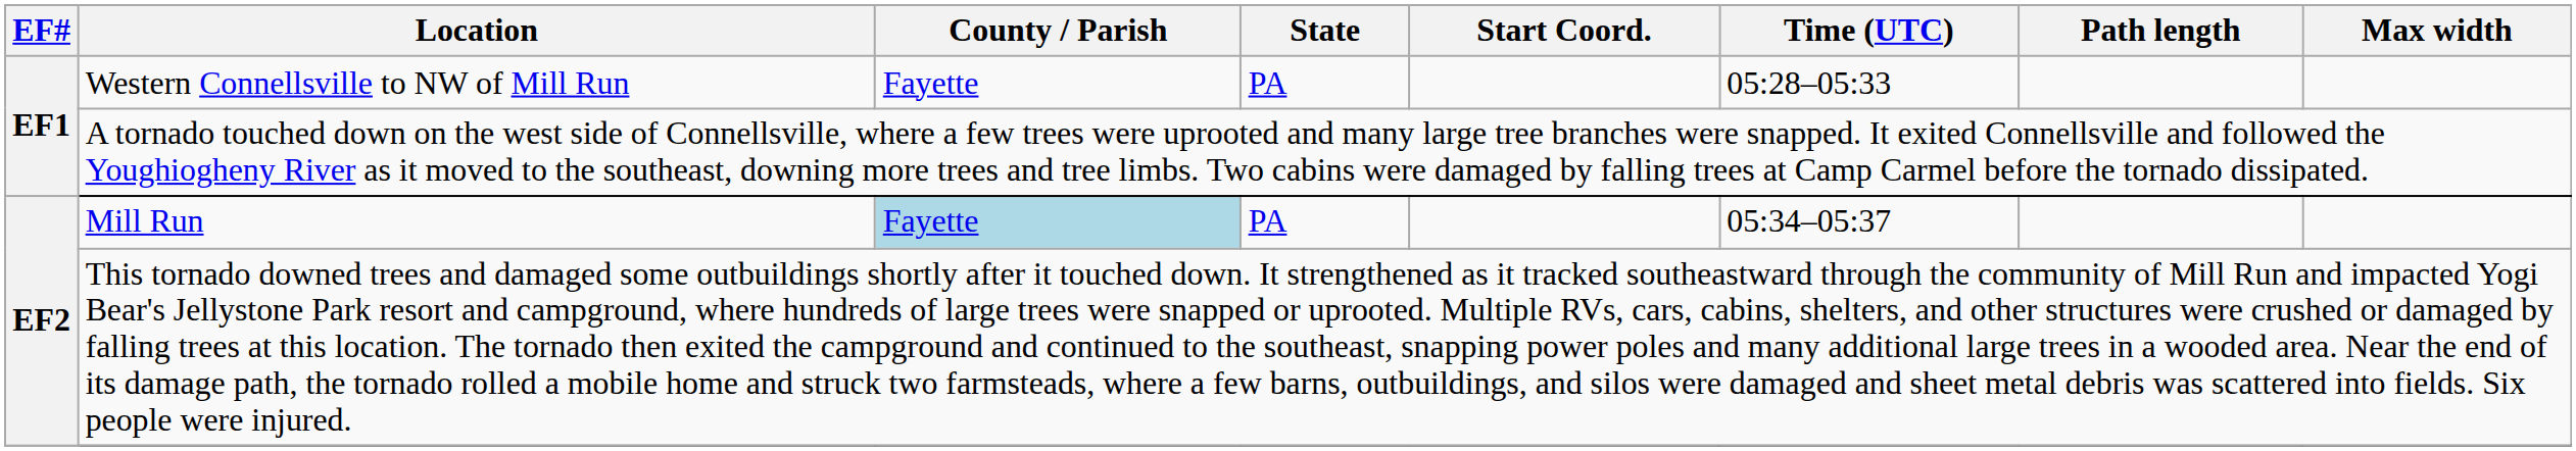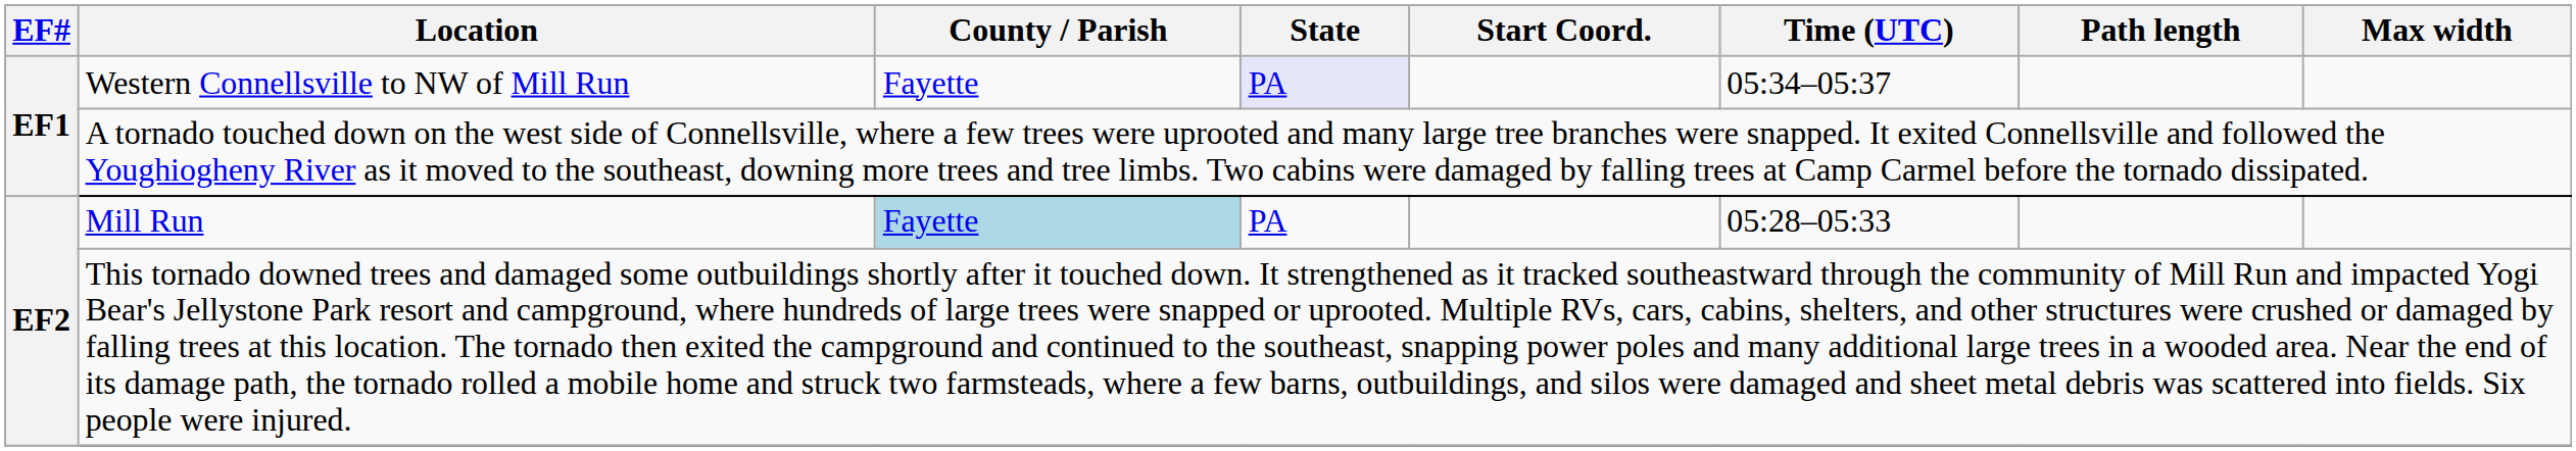Western Connellsville to NW of Mill Run | State: no background -> lavender background
Western Connellsville to NW of Mill Run | Time (UTC): 05:28–05:33 -> 05:34–05:37
Mill Run | Time (UTC): 05:34–05:37 -> 05:28–05:33
